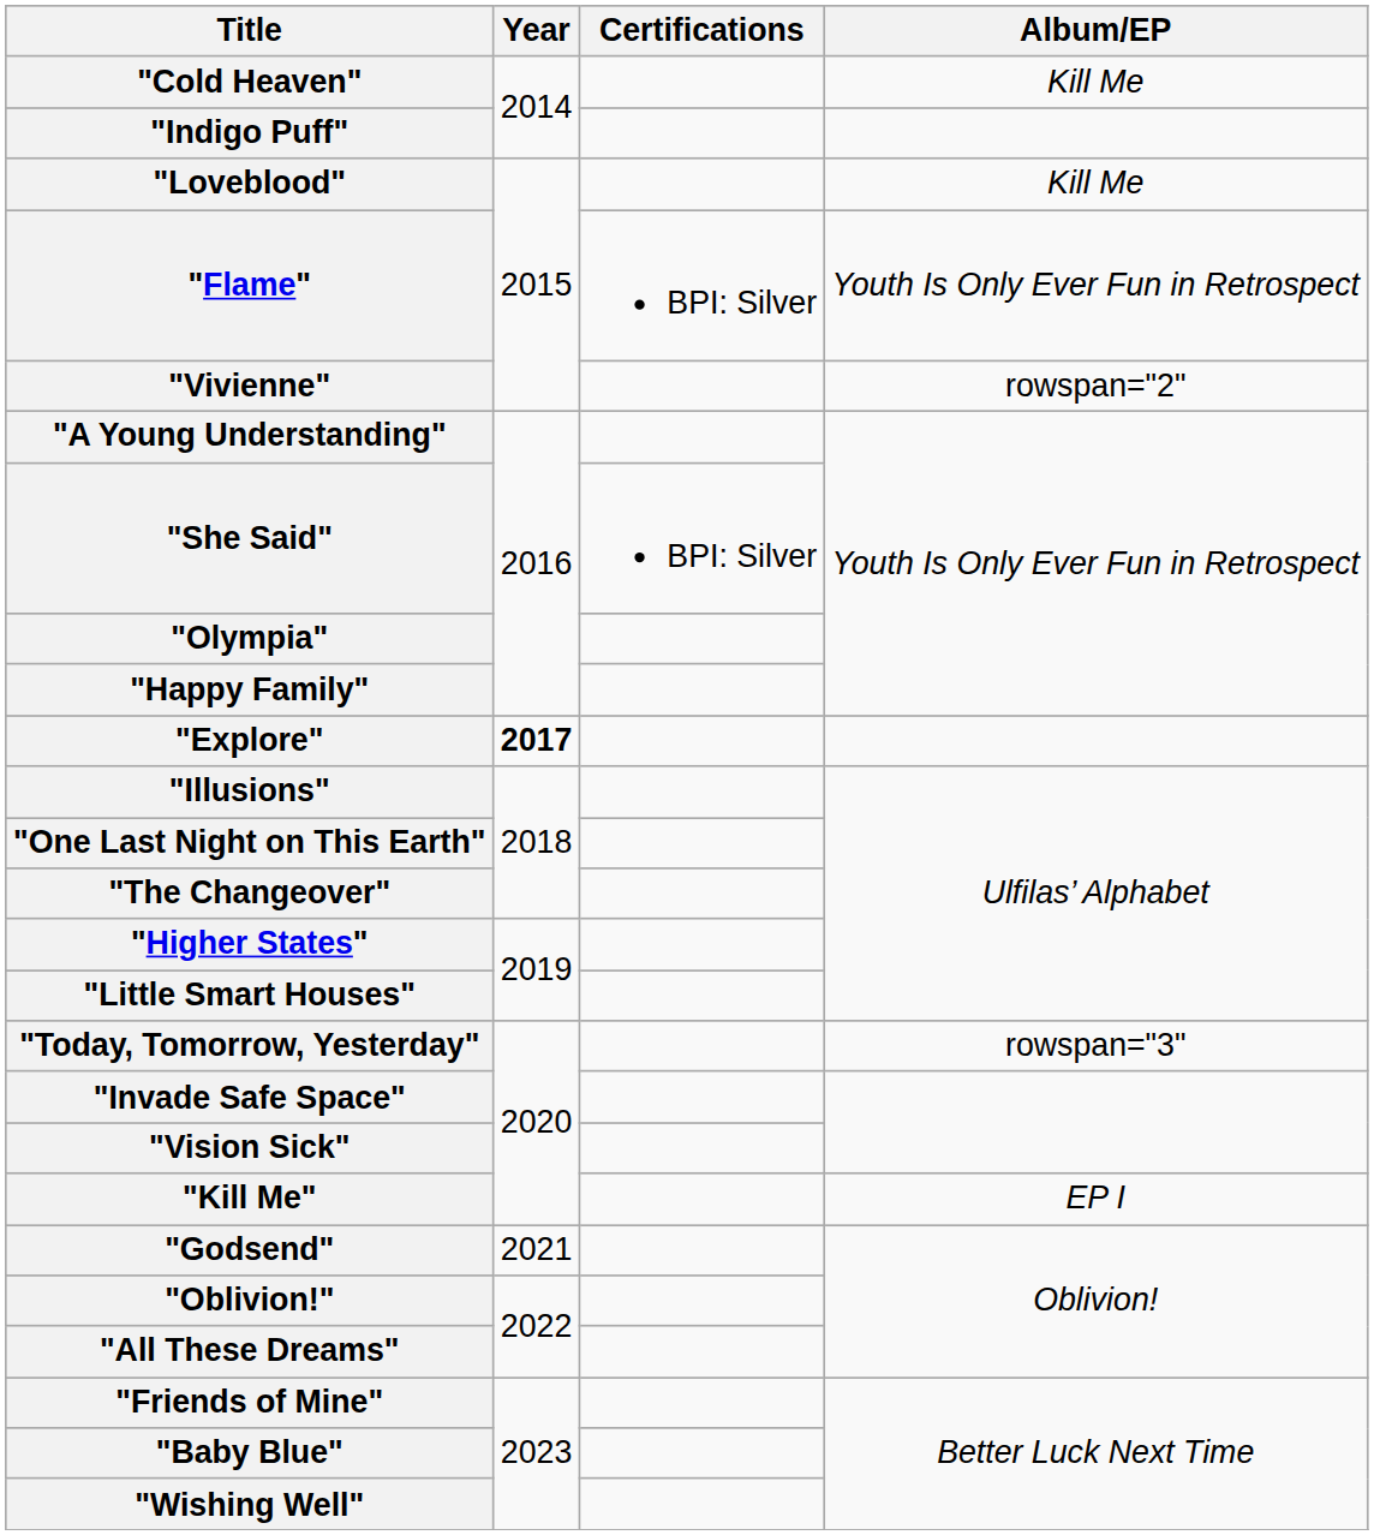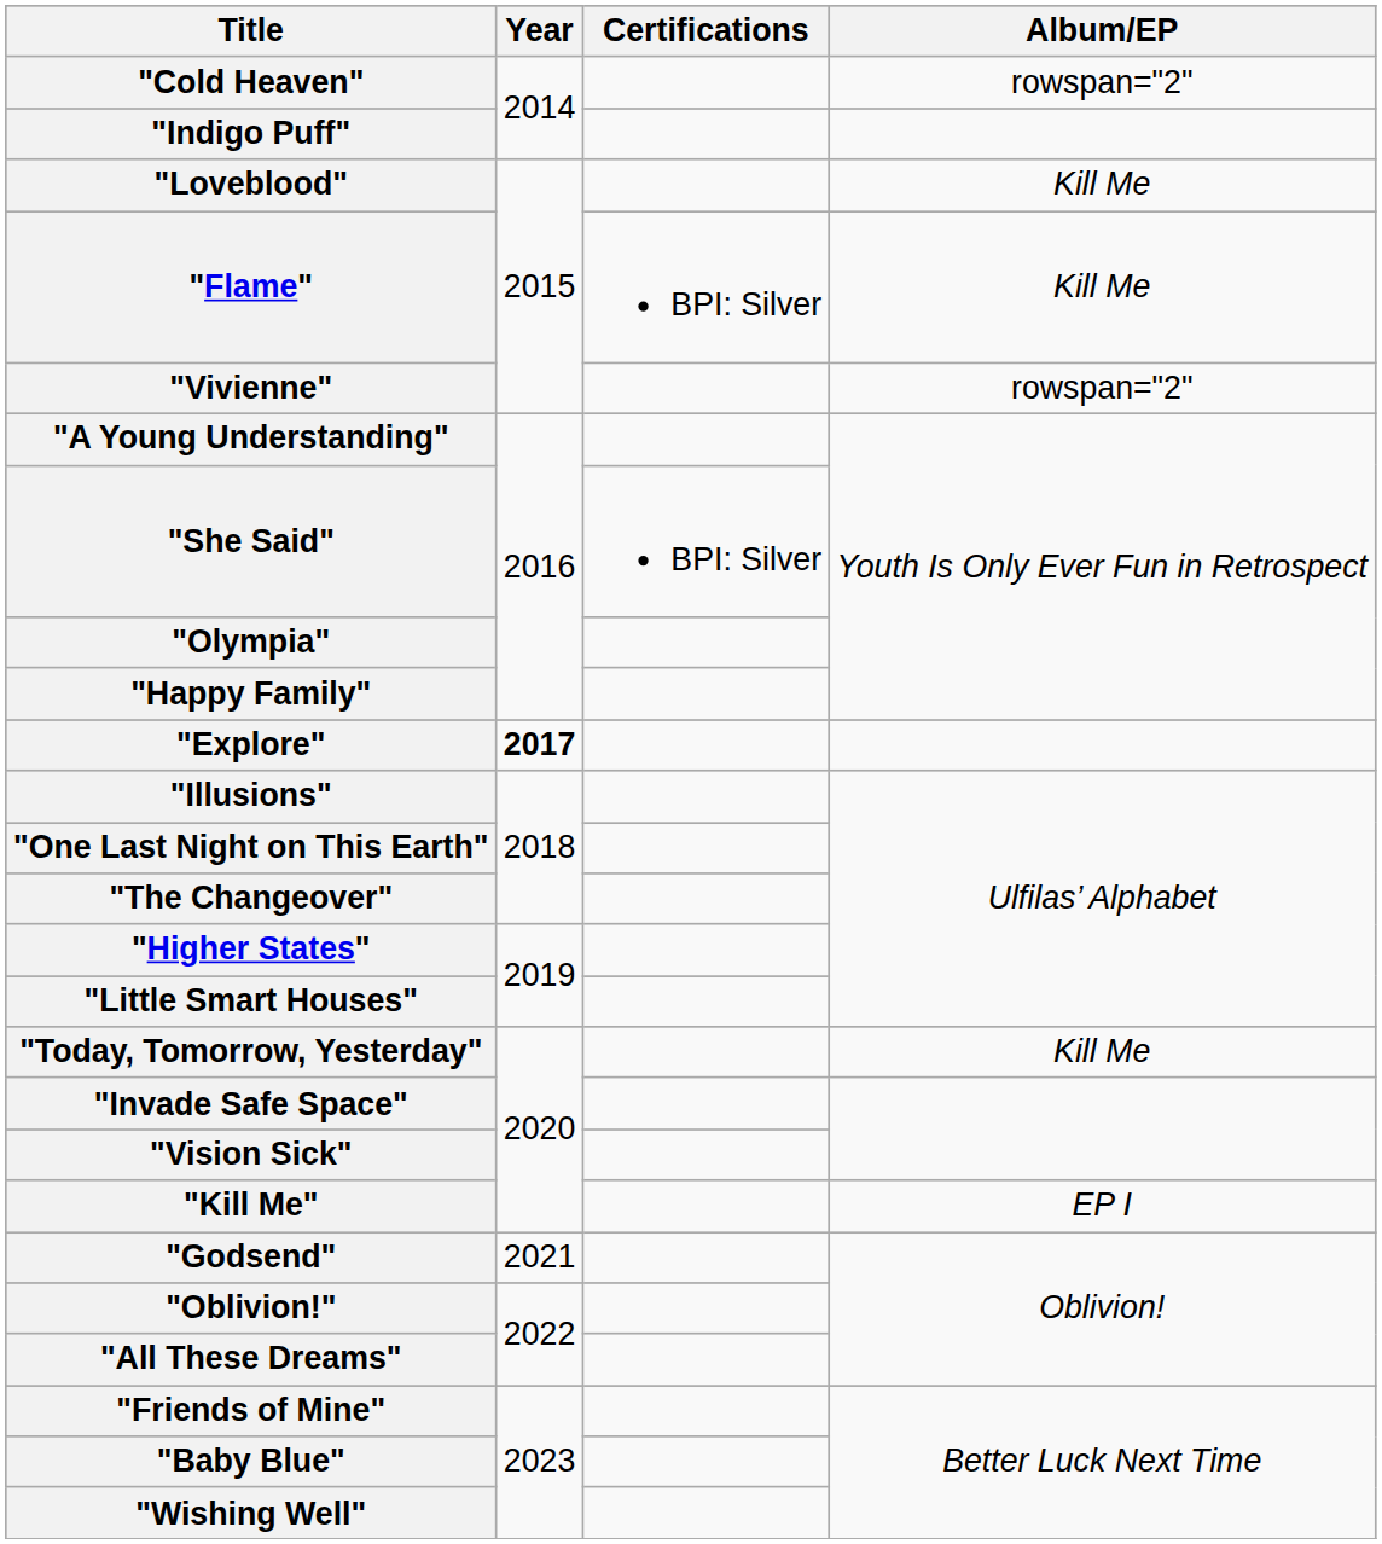"Cold Heaven" | Album/EP: Kill Me -> rowspan="2"
"Flame" | Album/EP: Youth Is Only Ever Fun in Retrospect -> Kill Me
"Today, Tomorrow, Yesterday" | Album/EP: rowspan="3" -> Kill Me
